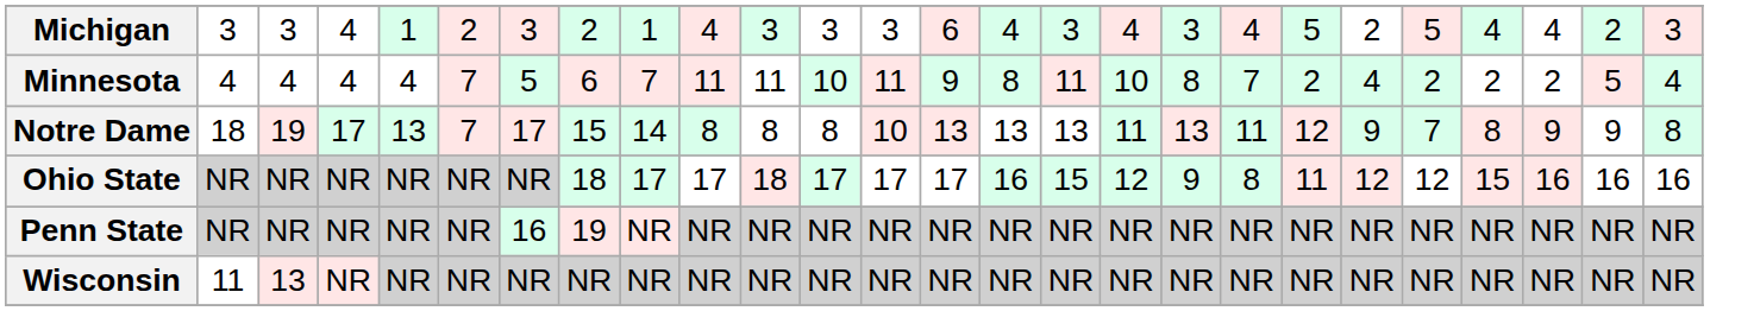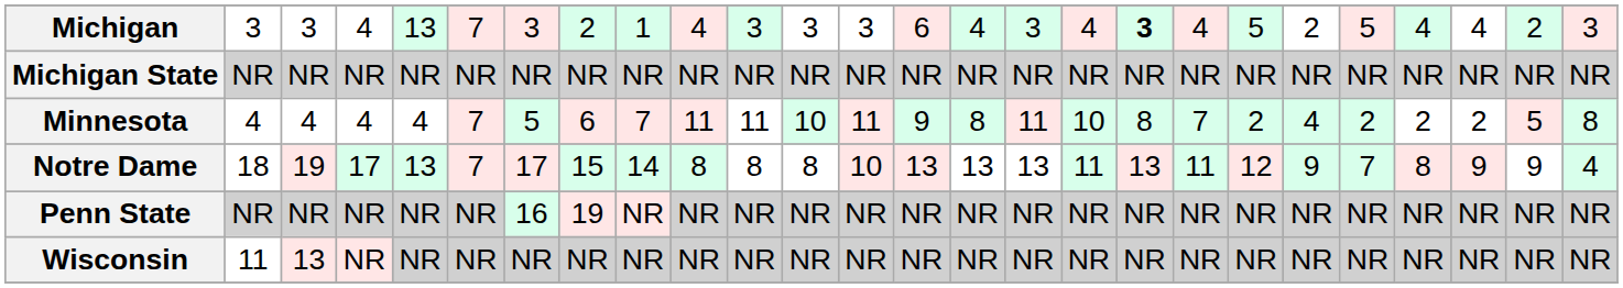Michigan | column 5: 1 -> 13
Michigan | column 6: 2 -> 7
Michigan | column 18: normal -> bold
+ row: Michigan State | NR | NR | NR | NR | NR | NR | NR | NR | NR | NR | NR | NR | NR | NR | NR | NR | NR | NR | NR | NR | NR | NR | NR | NR | NR
Minnesota | column 26: 4 -> 8
Notre Dame | column 26: 8 -> 4
- row: Ohio State | NR | NR | NR | NR | NR | NR | 18 | 17 | 17 | 18 | 17 | 17 | 17 | 16 | 15 | 12 | 9 | 8 | 11 | 12 | 12 | 15 | 16 | 16 | 16
